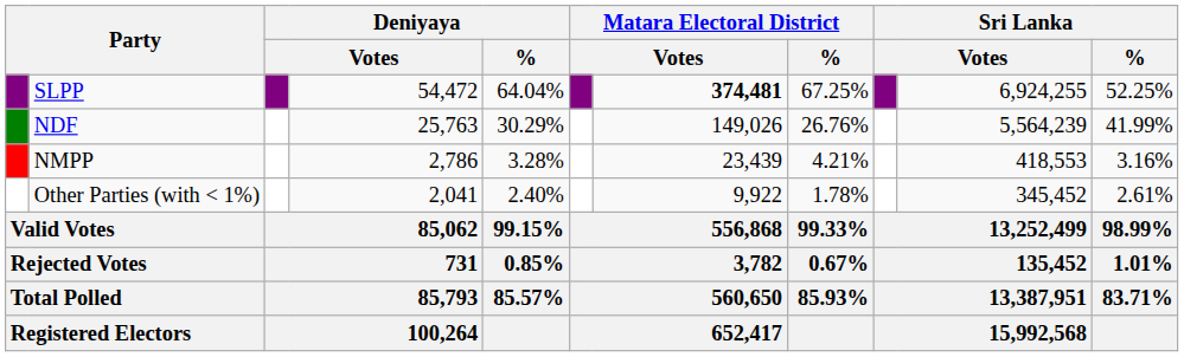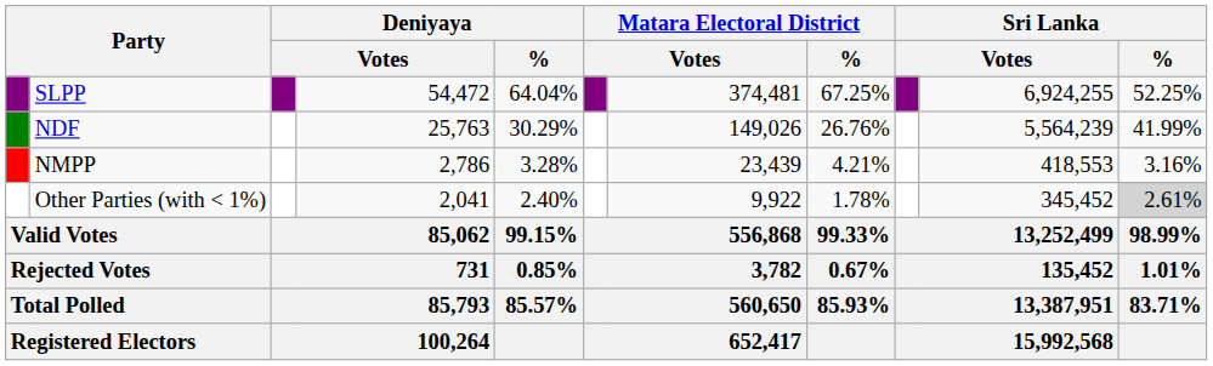SLPP | column 7: bold -> normal
Other Parties (with < 1%) | Sri Lanka / %: no background -> lightgrey background
